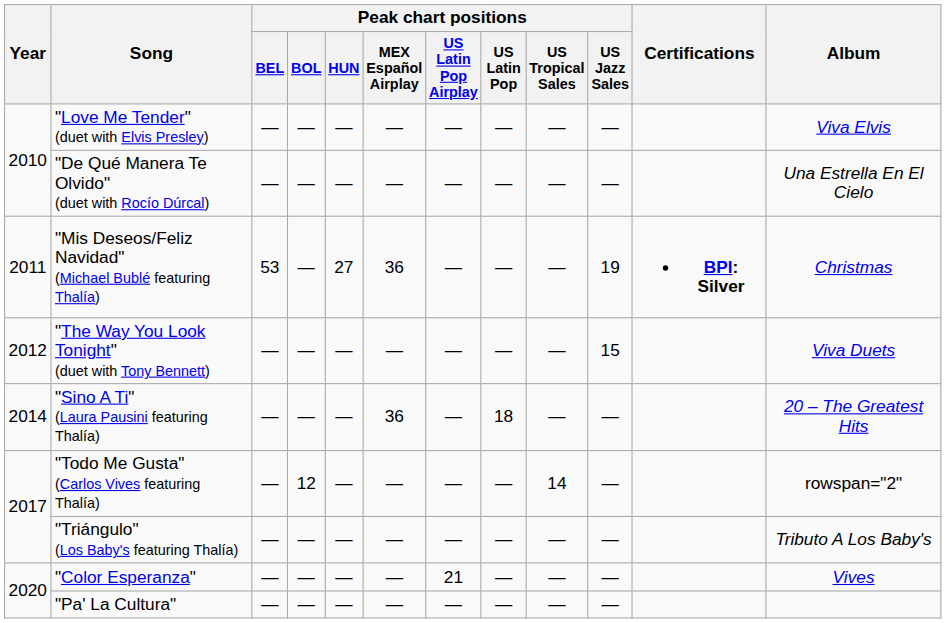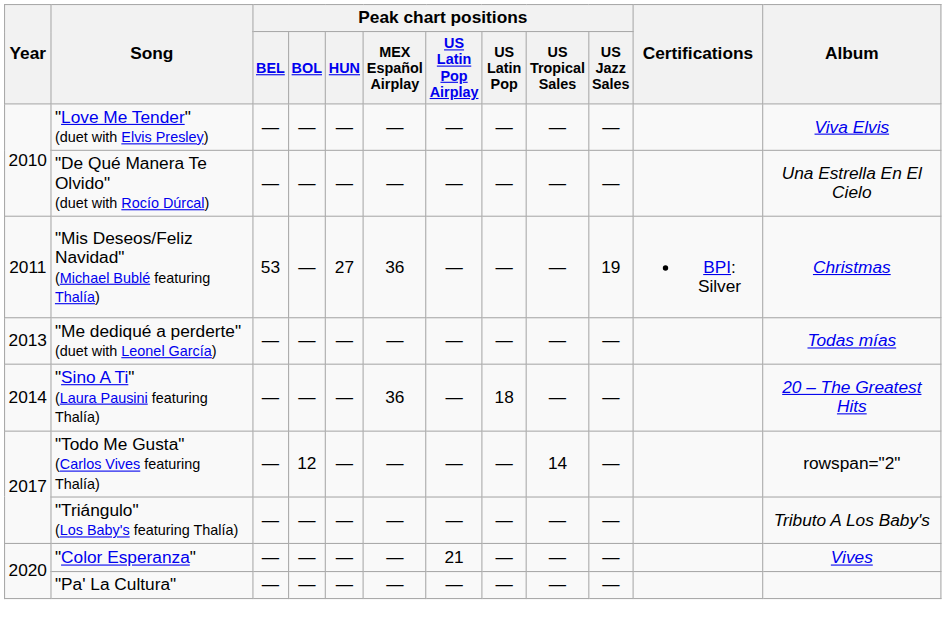"Mis Deseos/Feliz Navidad" (Michael Bublé featuring Thalía) | Certifications: bold -> normal
- row: 2012 | "The Way You Look Tonight" (duet with Tony Bennett) | — | — | — | — | — | — | — | 15 | Viva Duets
+ row: 2013 | "Me dediqué a perderte" (duet with Leonel García) | — | — | — | — | — | — | — | — | Todas mías
